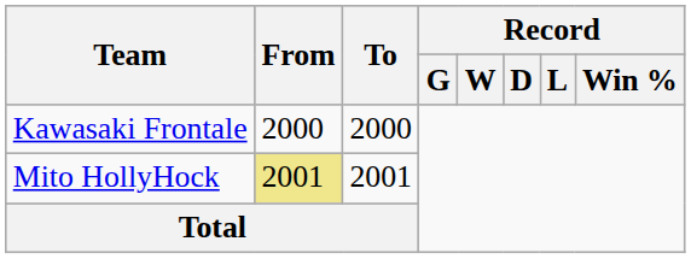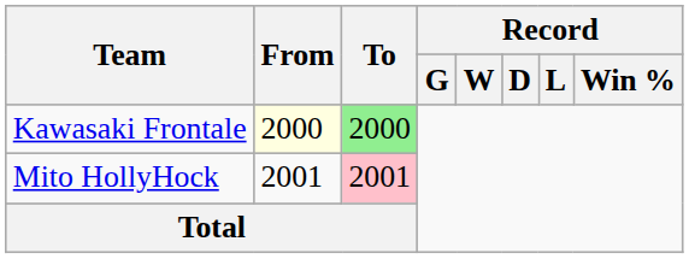Kawasaki Frontale | From: no background -> lightyellow background
Kawasaki Frontale | To: no background -> lightgreen background
Mito HollyHock | From: khaki background -> no background
Mito HollyHock | To: no background -> pink background
